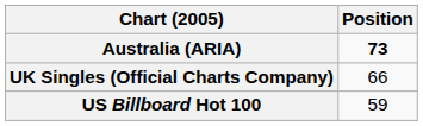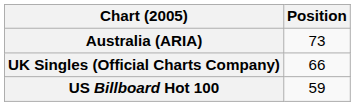Australia (ARIA) | Position: bold -> normal
